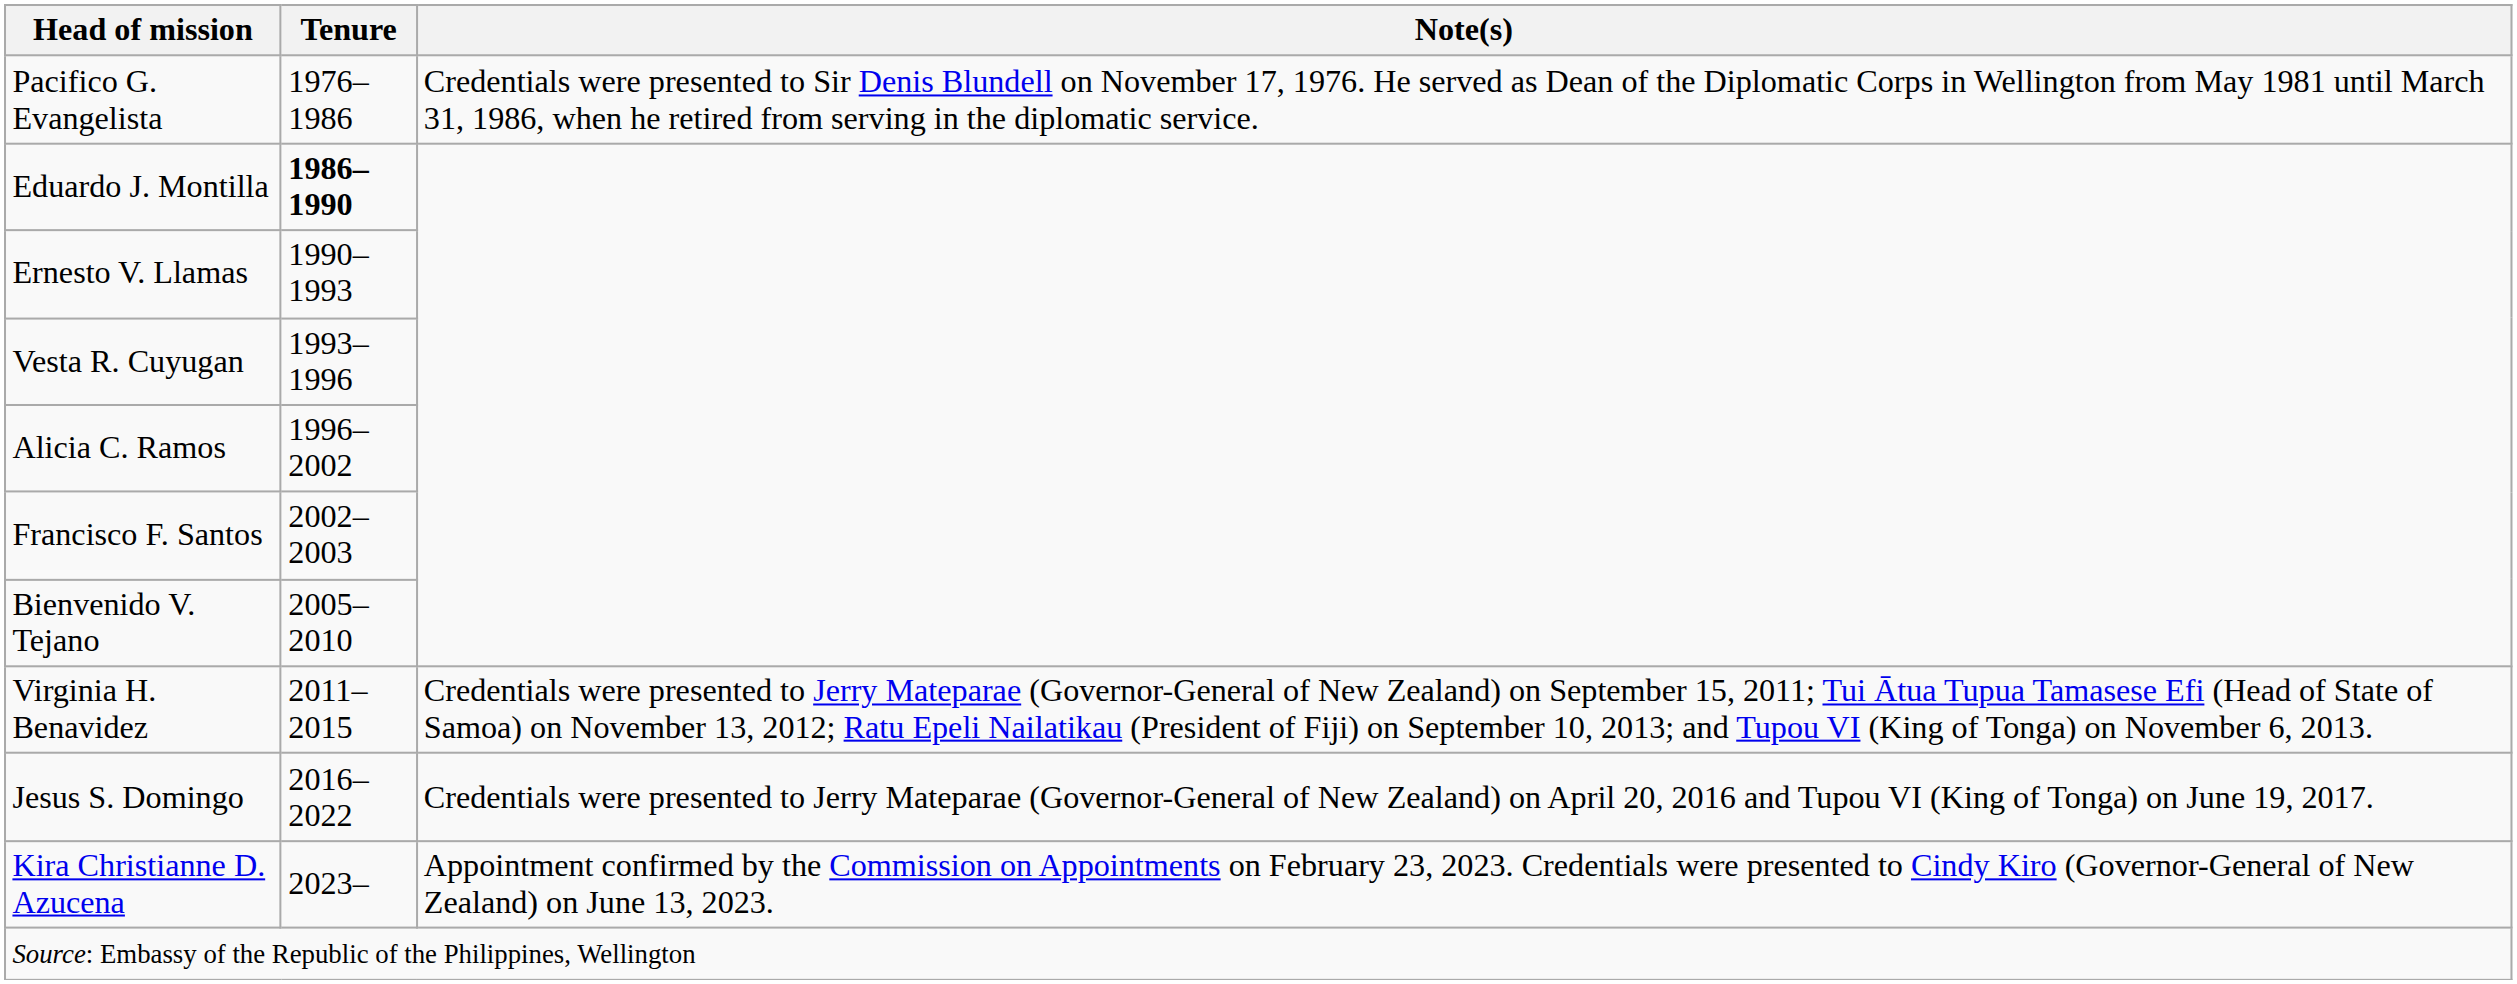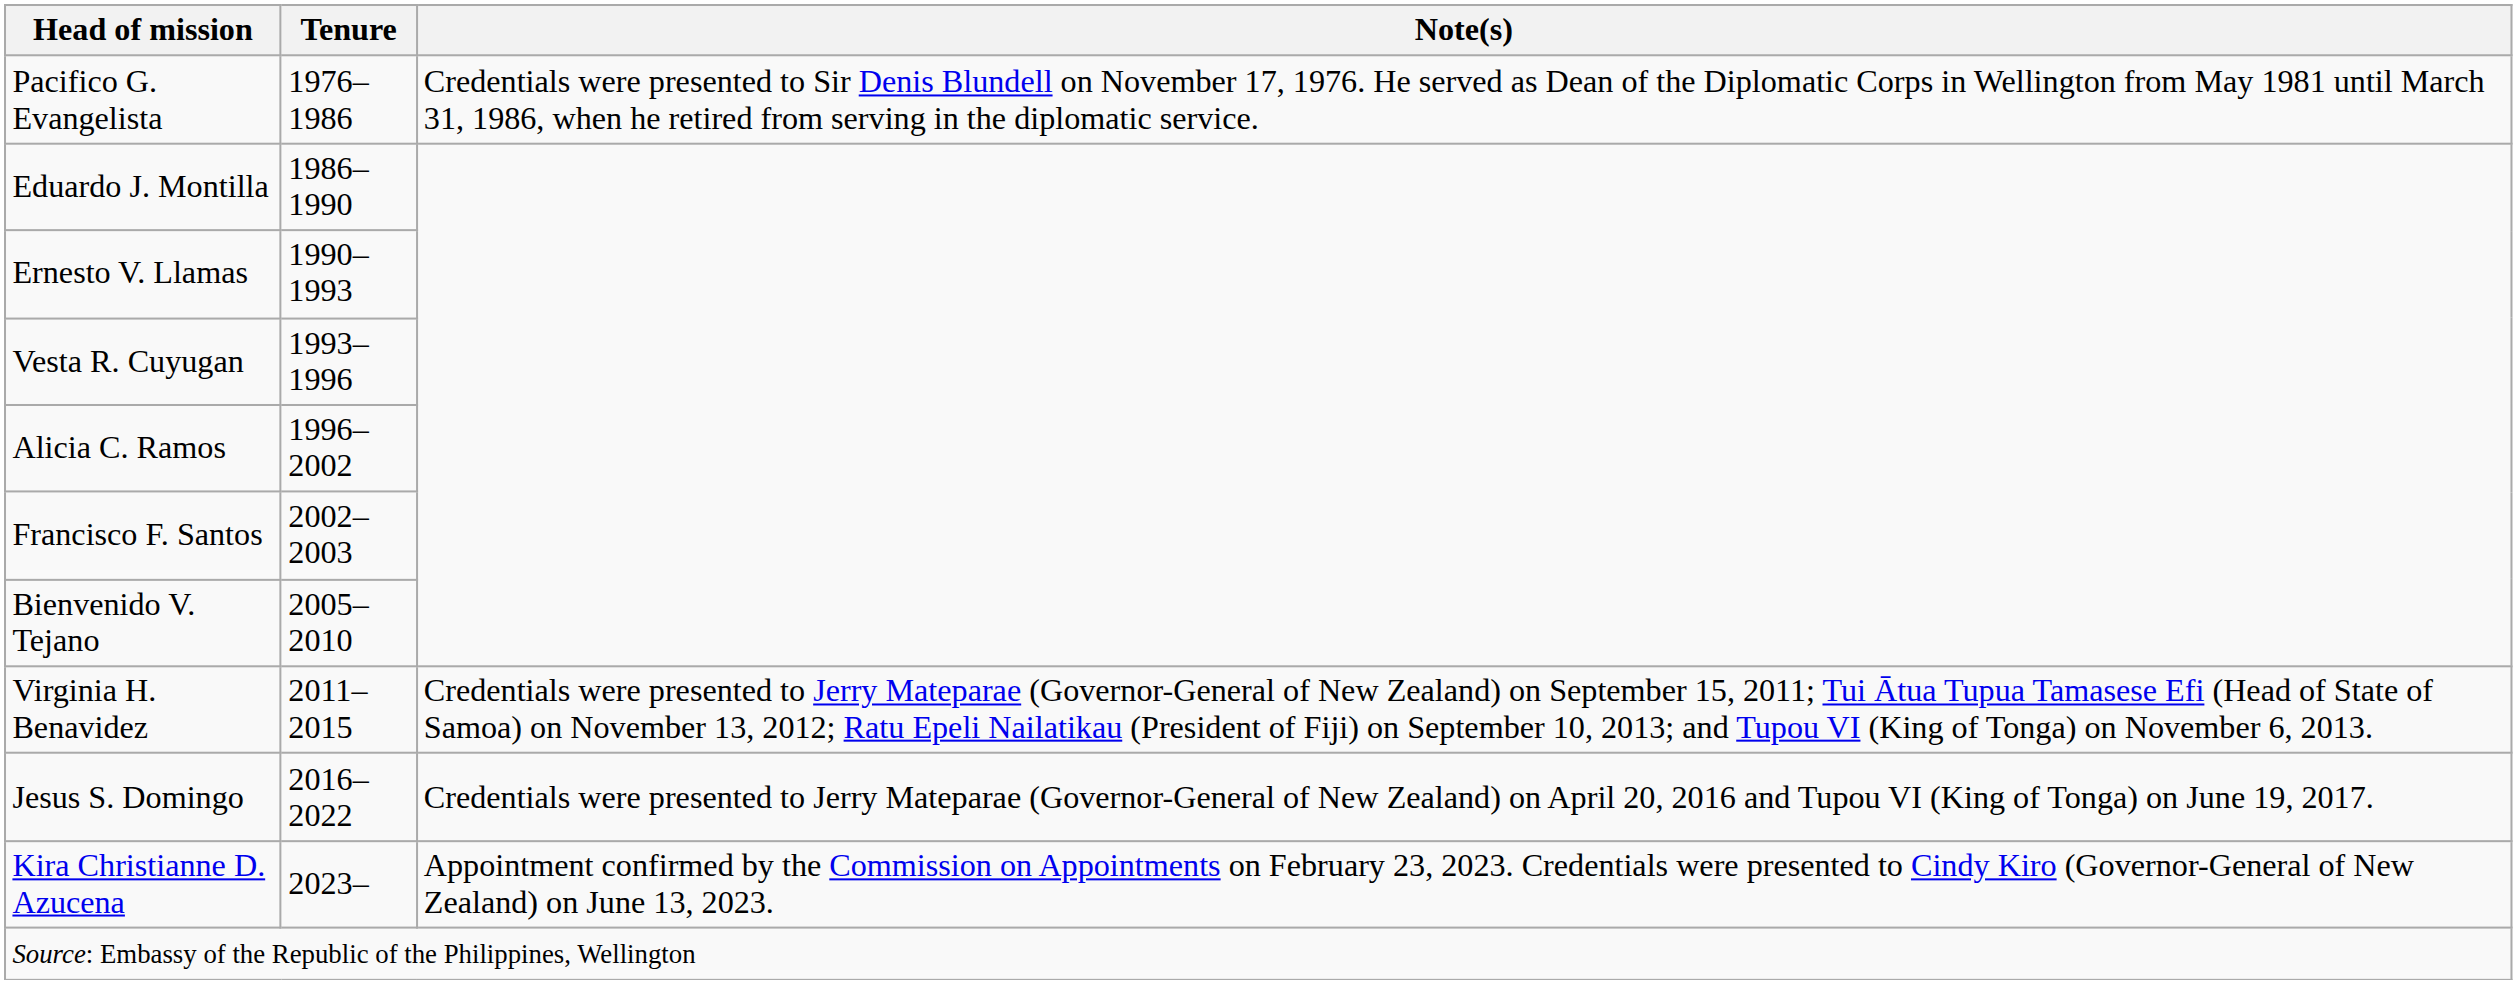Eduardo J. Montilla | Tenure: bold -> normal
